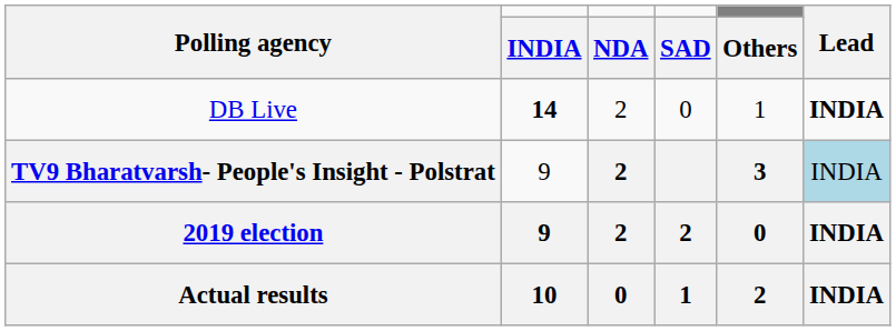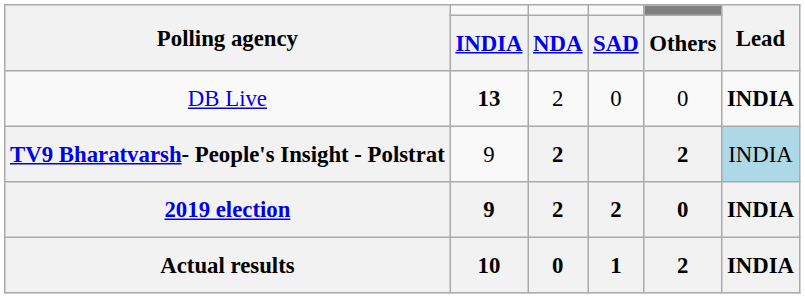DB Live | INDIA: 14 -> 13
DB Live | Others: 1 -> 0
TV9 Bharatvarsh- People's Insight - Polstrat | Others: 3 -> 2
